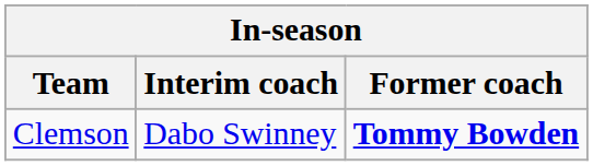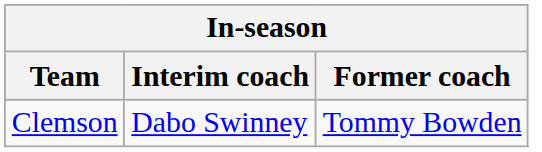Clemson | Former coach: bold -> normal
